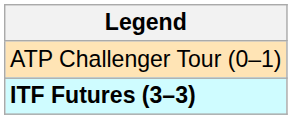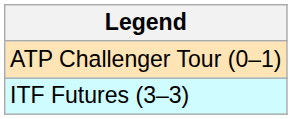row 3 | column 1: bold -> normal
